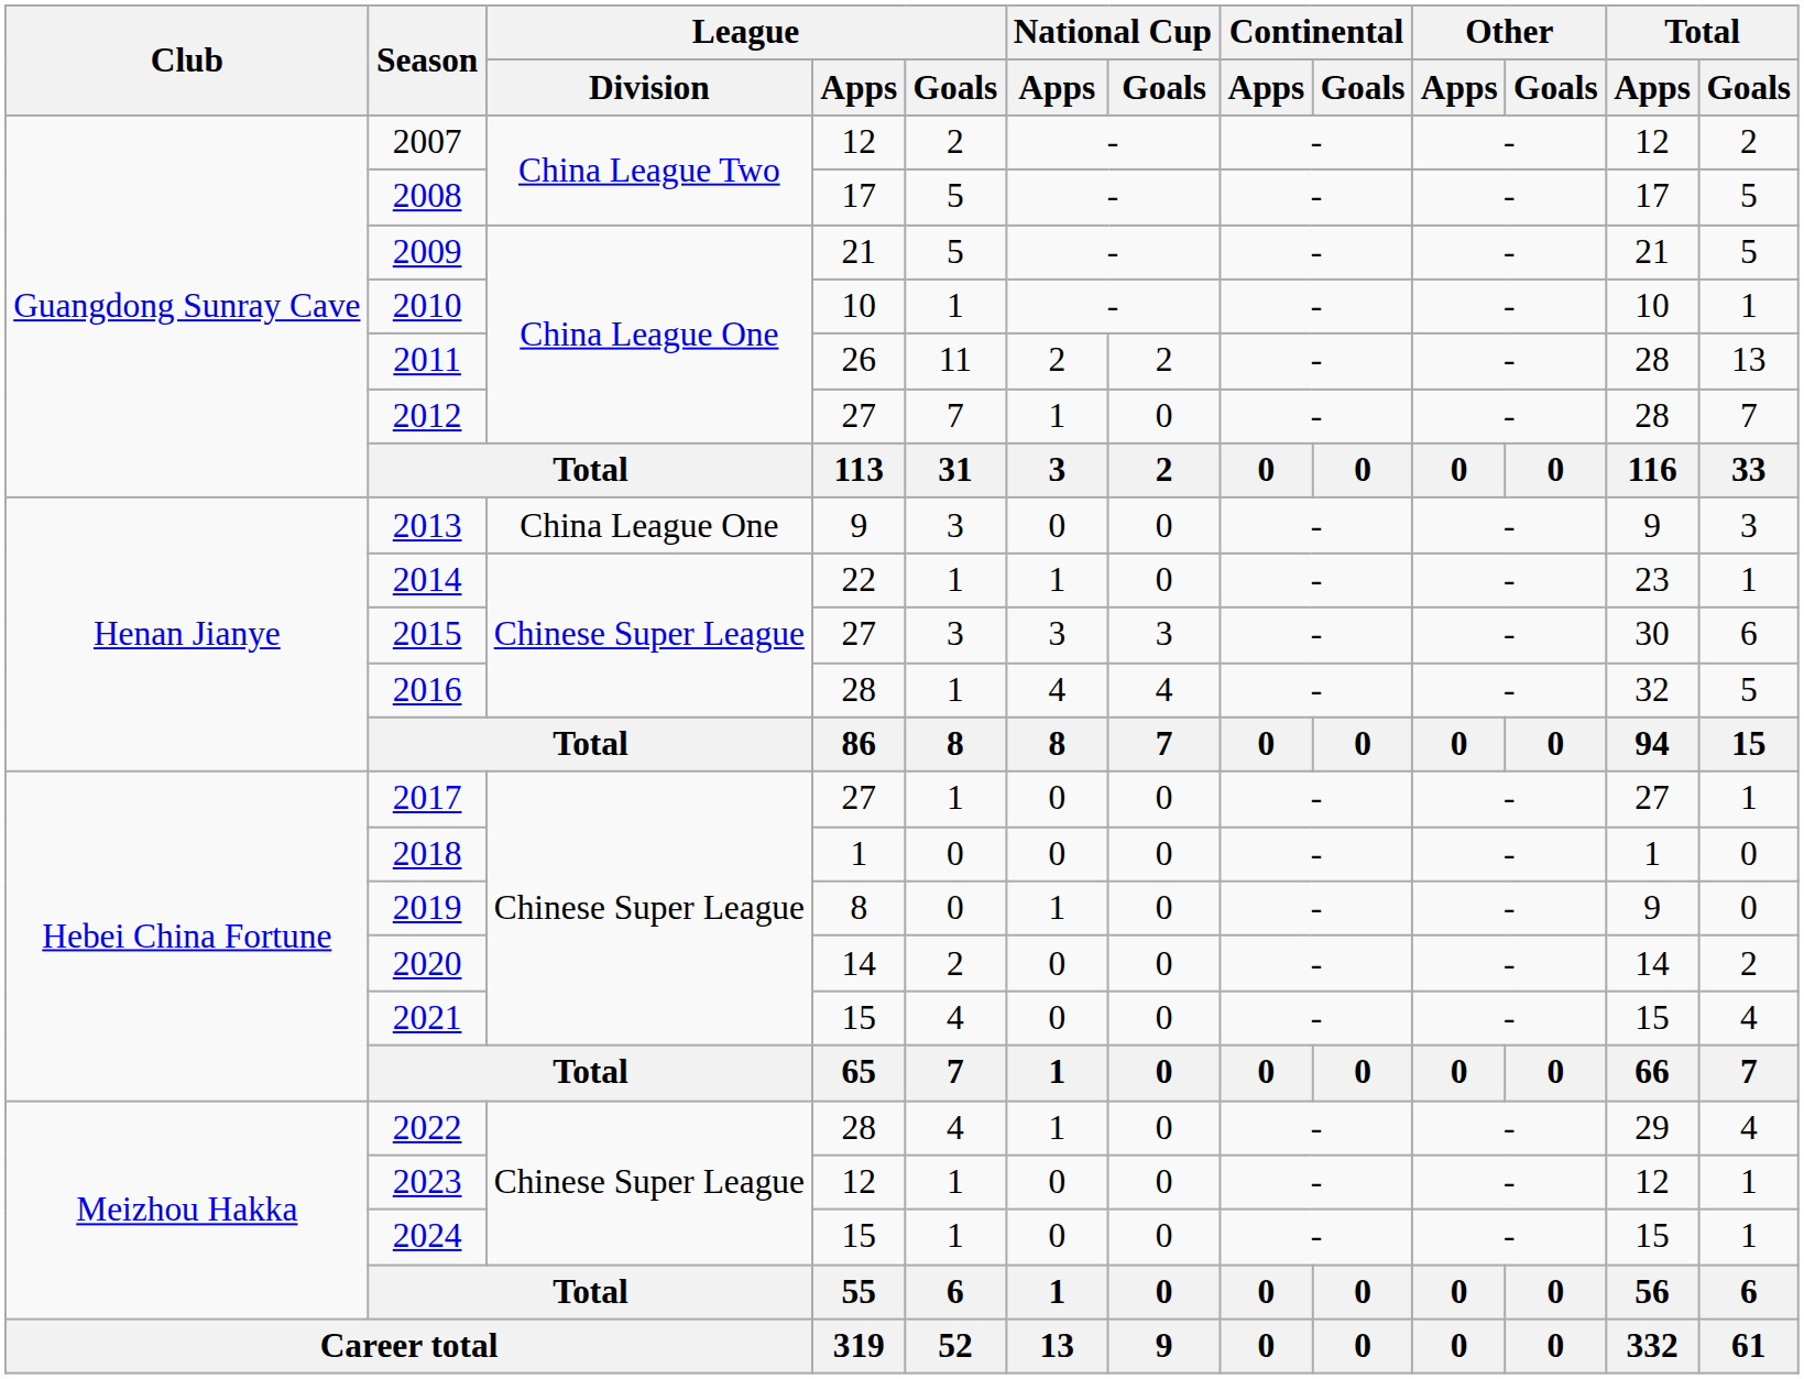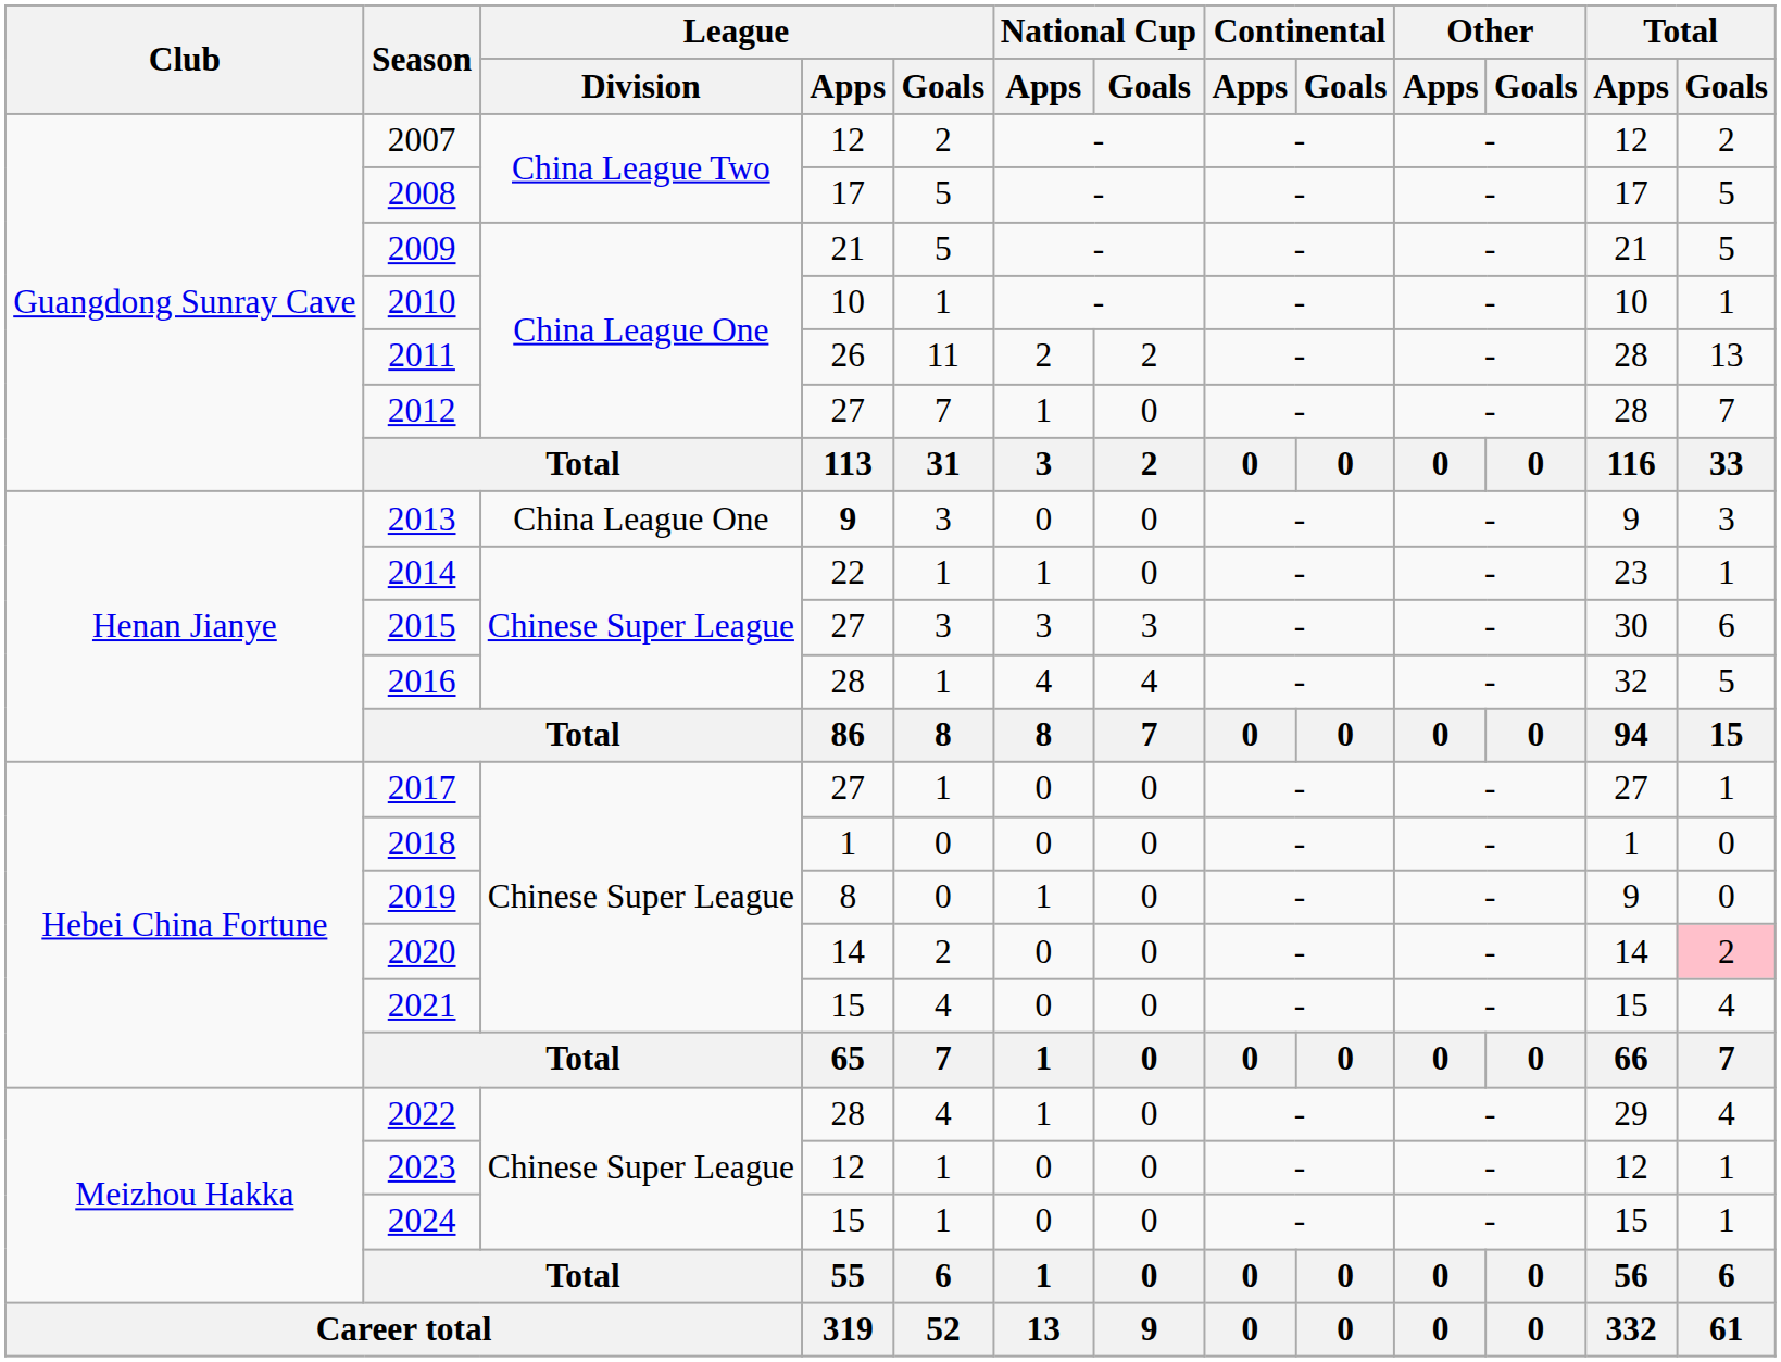2013 | League / Apps: normal -> bold
2020 | Total / Goals: no background -> pink background
